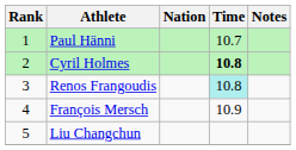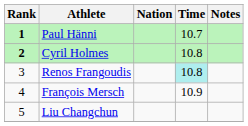Paul Hänni | Rank: normal -> bold
Cyril Holmes | Rank: normal -> bold
Cyril Holmes | Time: bold -> normal
